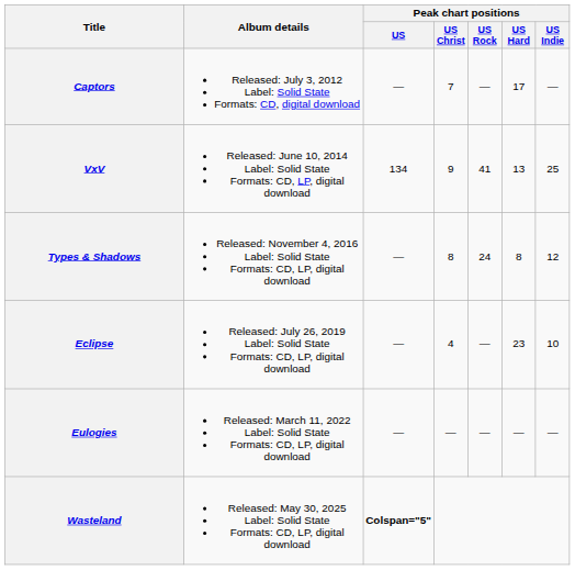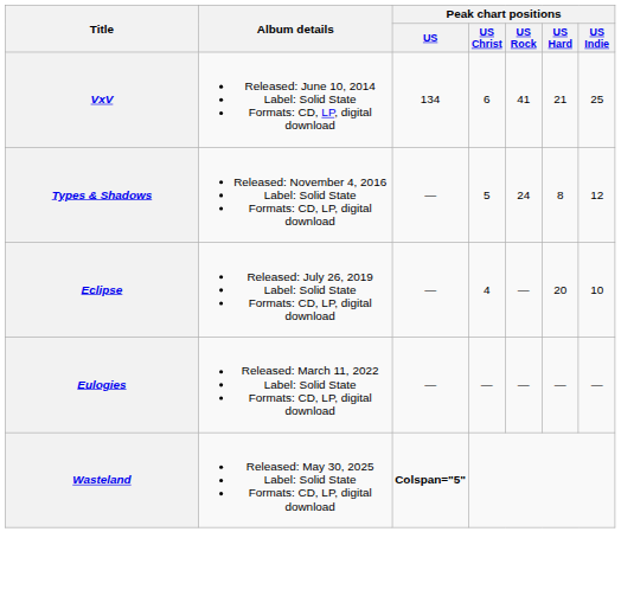- row: Captors | Released: July 3, 2012 Label: Solid State Formats: CD, digital download | — | 7 | — | 17 | —
VxV | Peak chart positions / US Christ: 9 -> 6
VxV | Peak chart positions / US Hard: 13 -> 21
Types & Shadows | Peak chart positions / US Christ: 8 -> 5
Eclipse | Peak chart positions / US Hard: 23 -> 20
